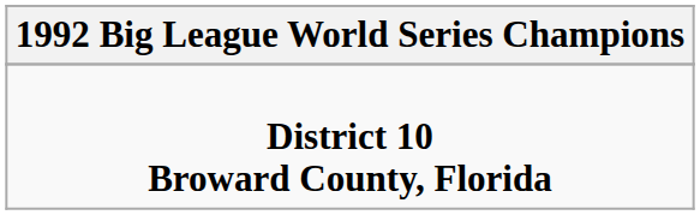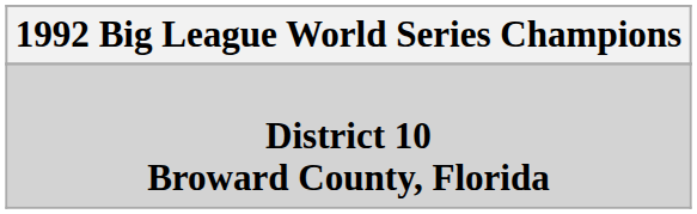row 2 | column 1: no background -> lightgrey background
